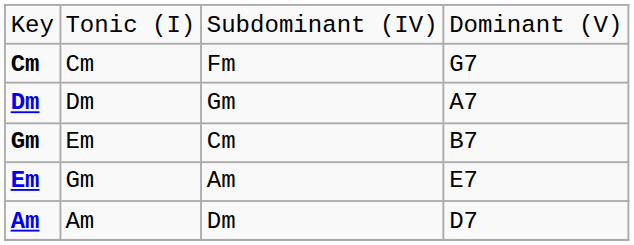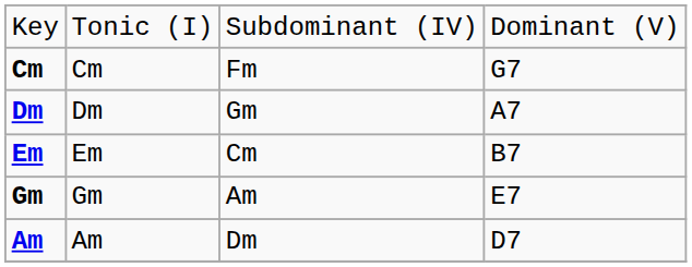row 4 | column 1: Gm -> Em
row 5 | column 1: Em -> Gm
